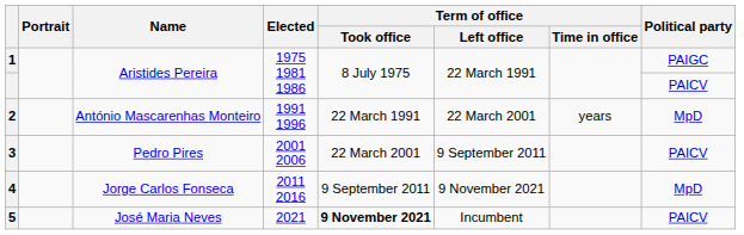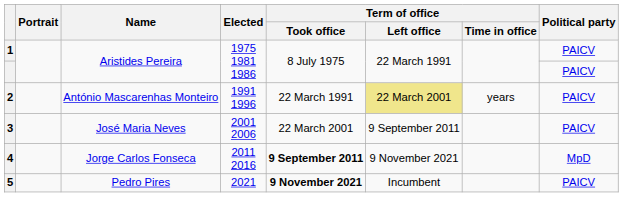1 | Political party: PAIGC -> PAICV
2 | Term of office / Left office: no background -> khaki background
2 | Political party: MpD -> PAICV
3 | Name: Pedro Pires -> José Maria Neves
4 | Term of office / Took office: normal -> bold
5 | Name: José Maria Neves -> Pedro Pires
